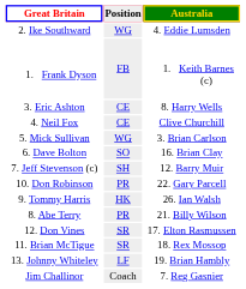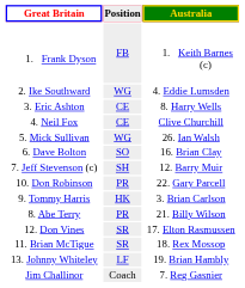rows swapped: Frank Dyson <-> 2. Ike Southward
5. Mick Sullivan | Australia: 3. Brian Carlson -> 26. Ian Walsh
9. Tommy Harris | Australia: 26. Ian Walsh -> 3. Brian Carlson
